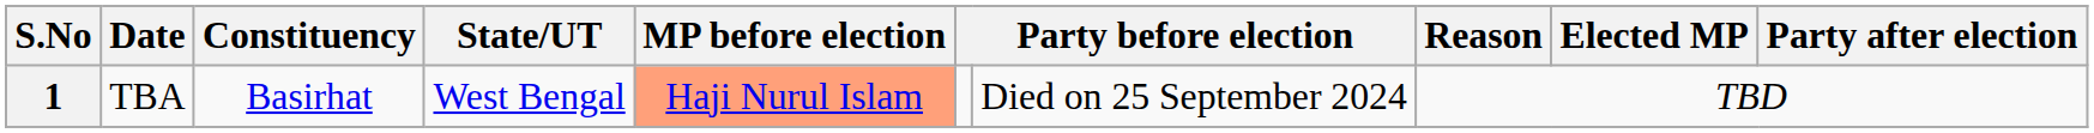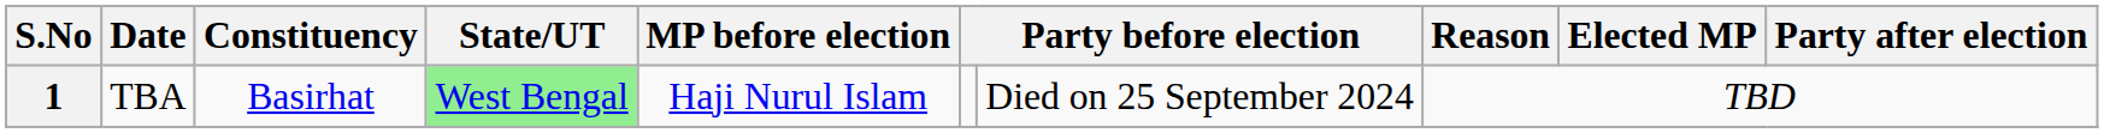1 | State/UT: no background -> lightgreen background
1 | MP before election: lightsalmon background -> no background
